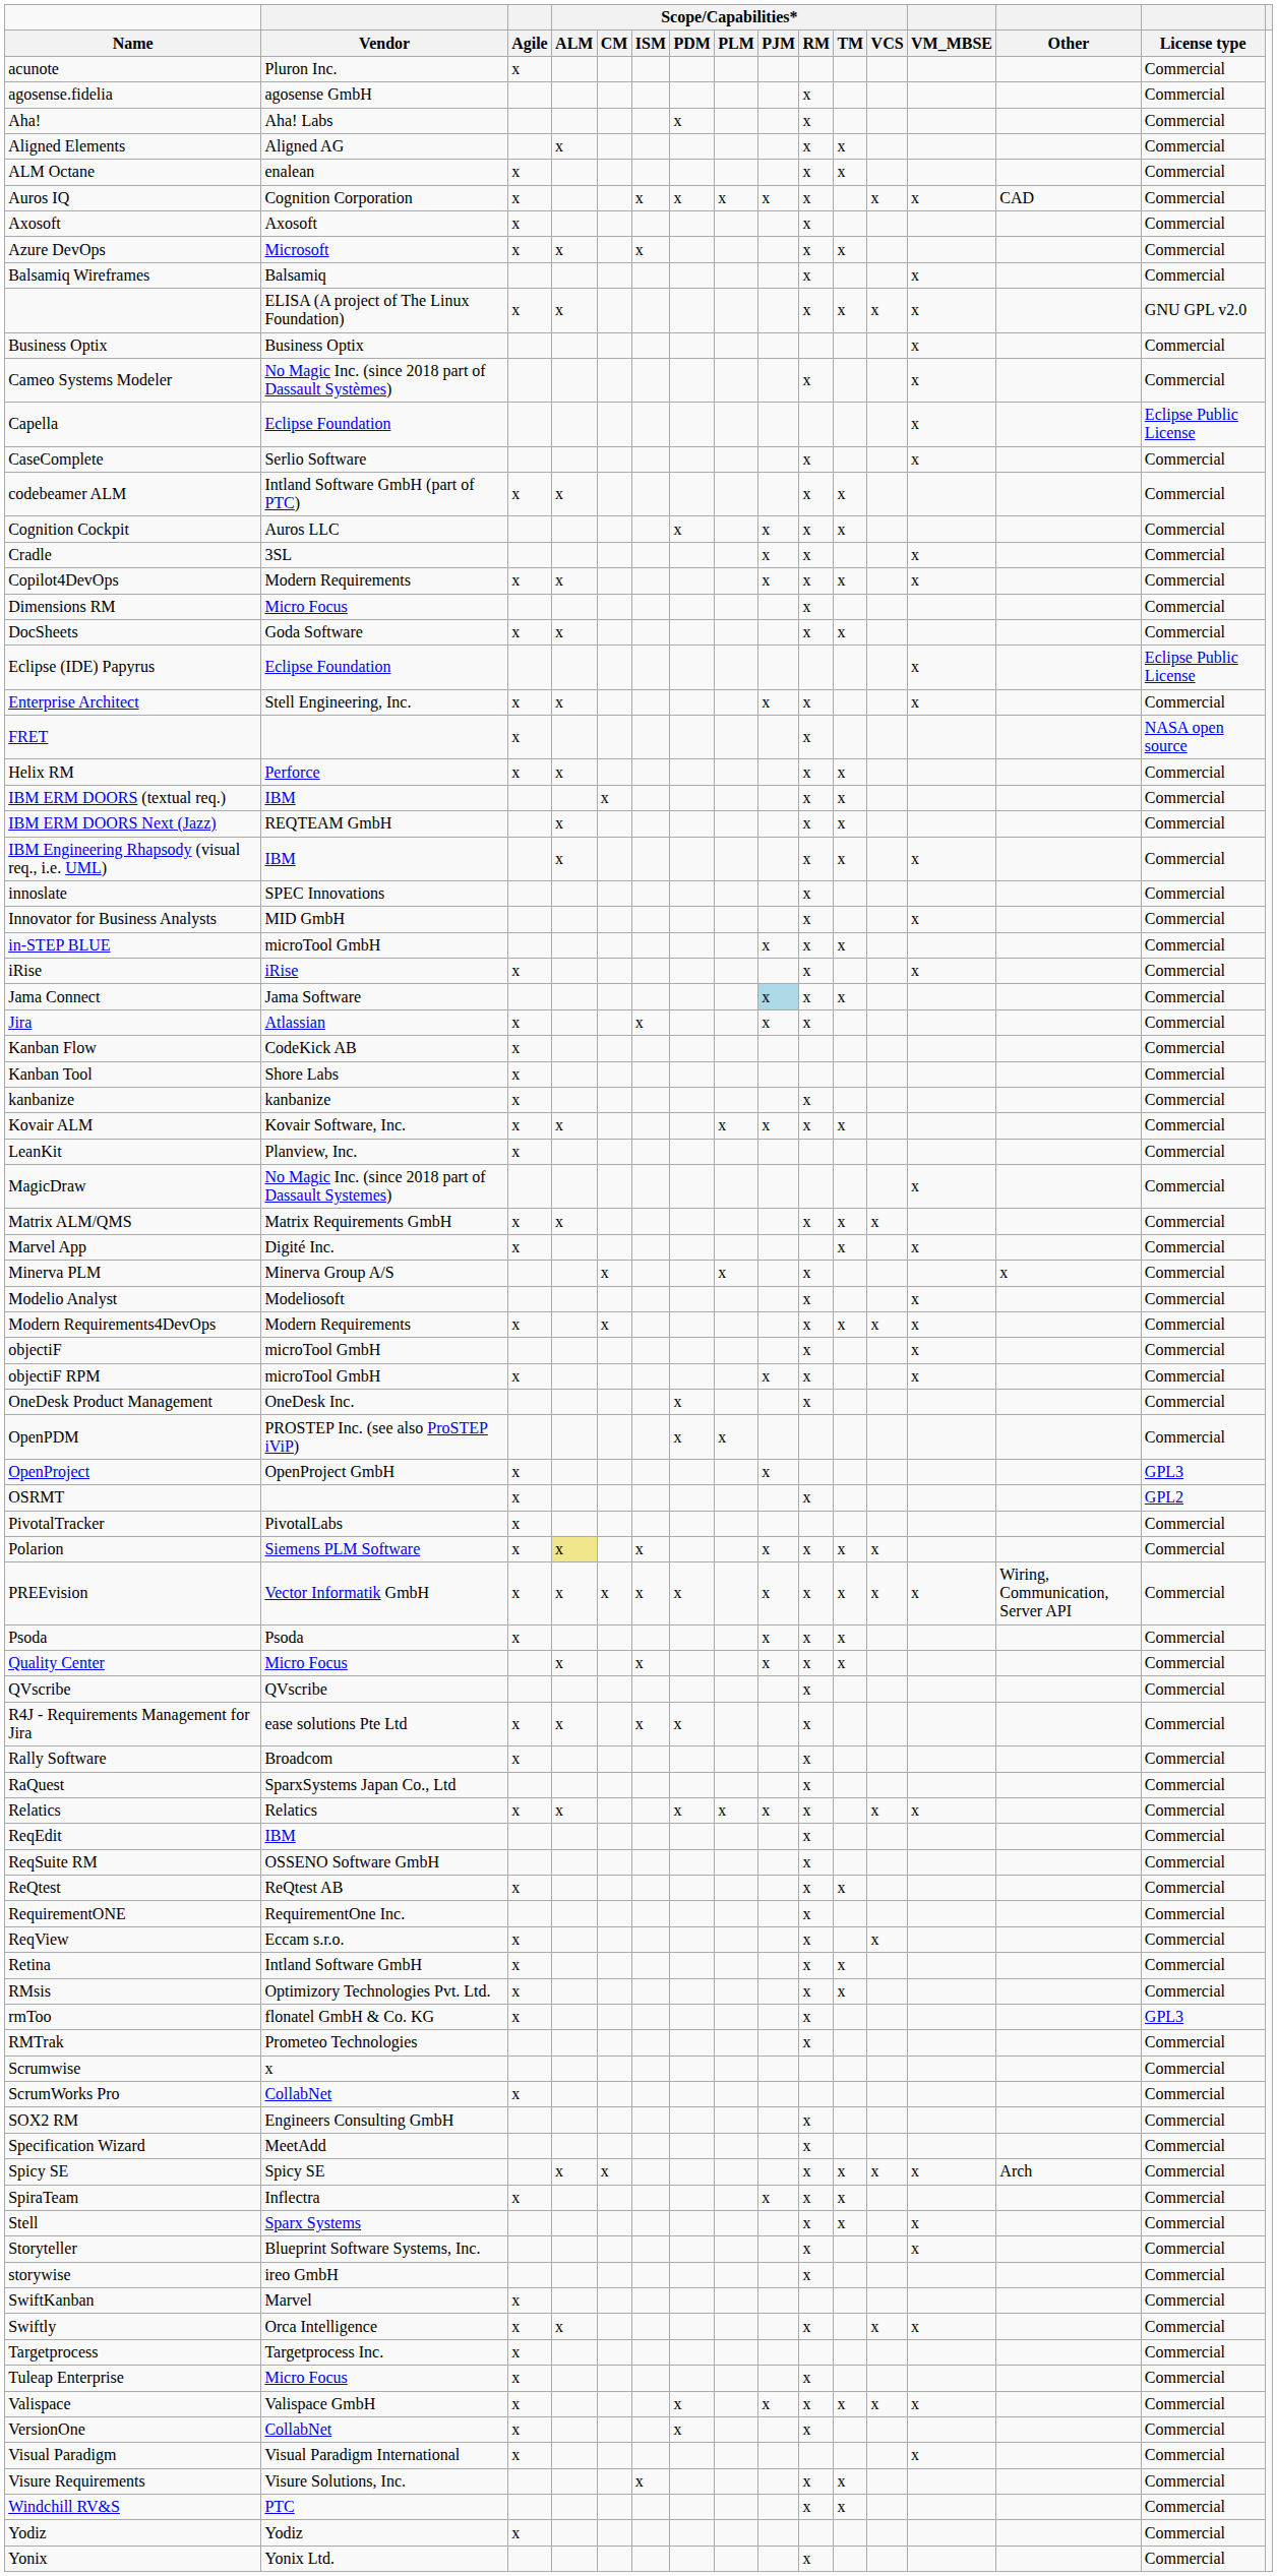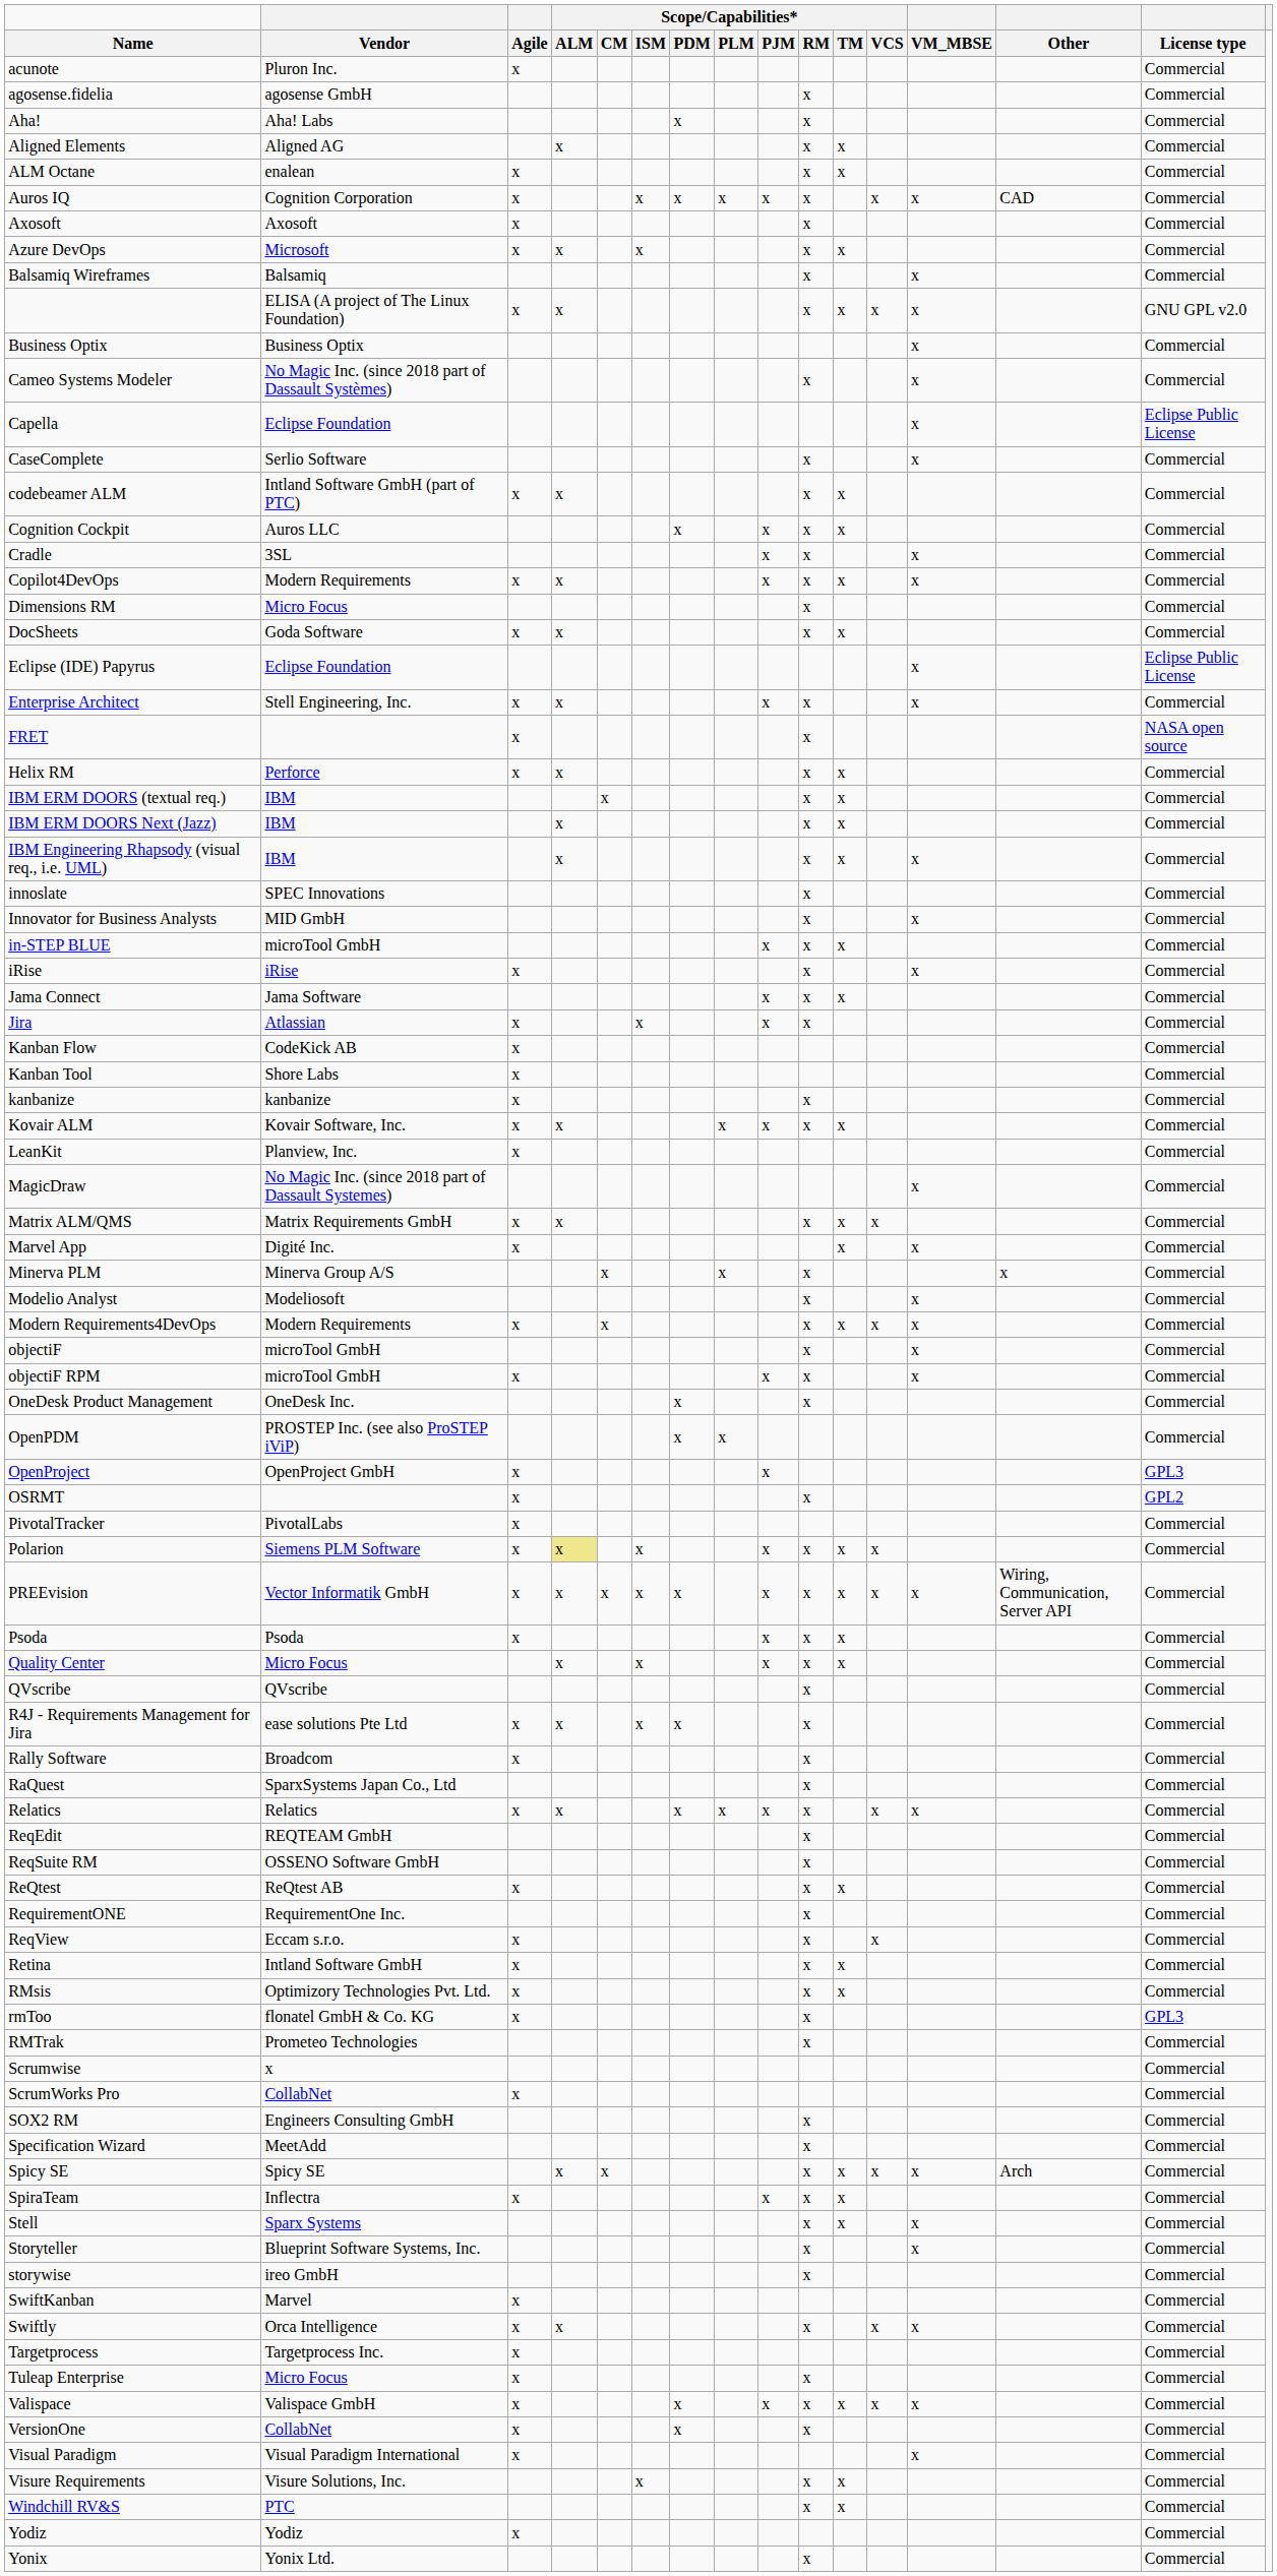IBM ERM DOORS Next (Jazz) | Vendor: REQTEAM GmbH -> IBM
Jama Connect | Scope/Capabilities* / PJM: lightblue background -> no background
ReqEdit | Vendor: IBM -> REQTEAM GmbH
